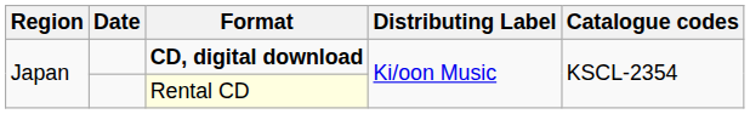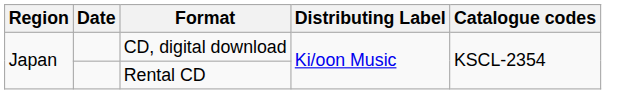CD, digital download | Format: bold -> normal
Rental CD | Format: lightyellow background -> no background
